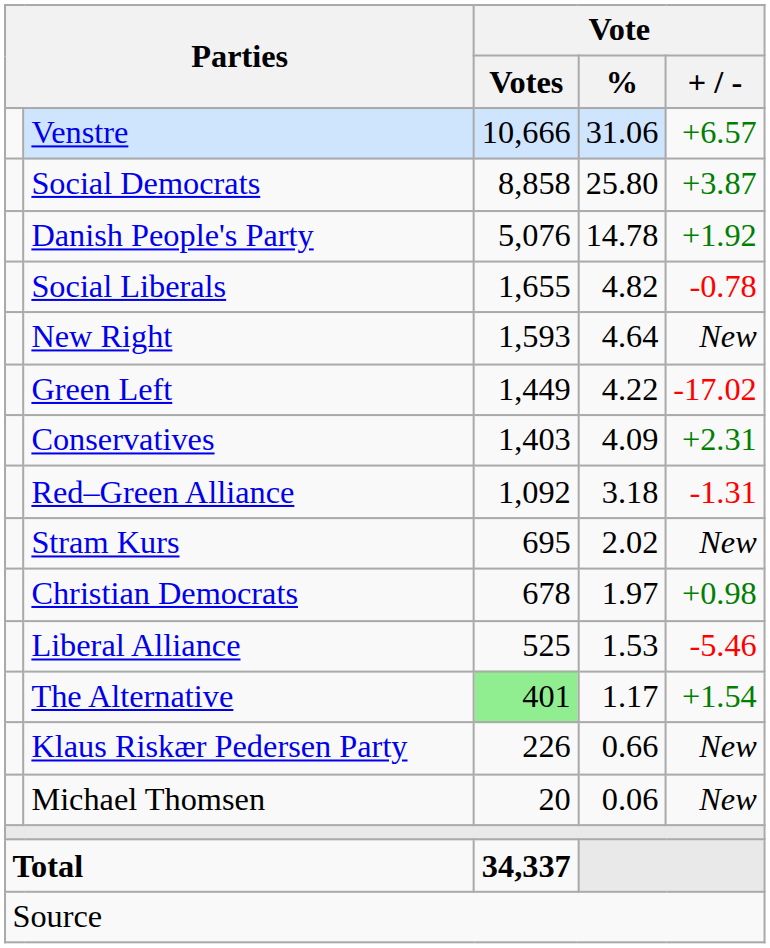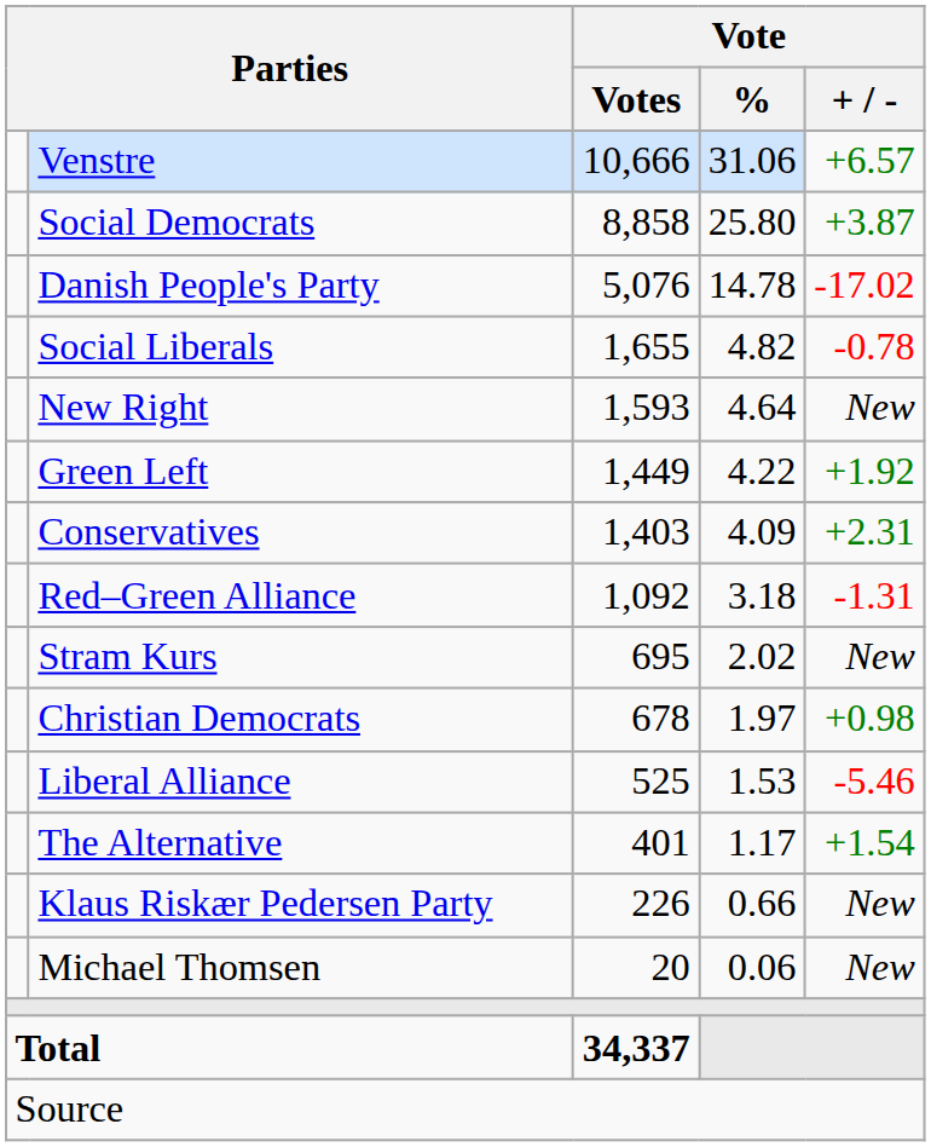Danish People's Party | Vote / + / -: +1.92 -> -17.02
Green Left | Vote / + / -: -17.02 -> +1.92
The Alternative | Vote / Votes: lightgreen background -> no background
